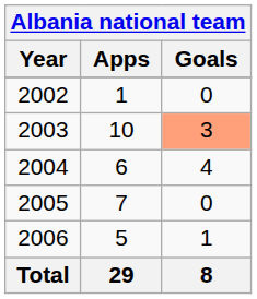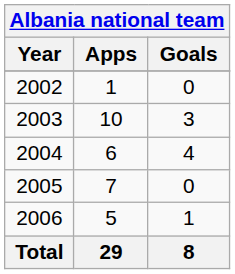2003 | Goals: lightsalmon background -> no background
